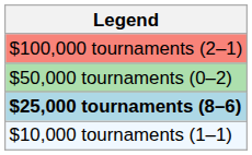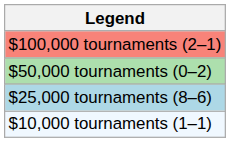row 4 | column 1: bold -> normal
